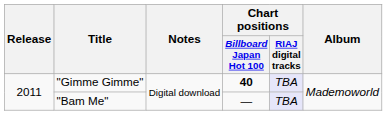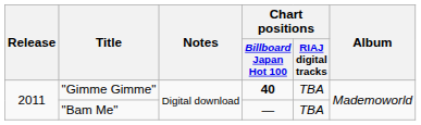"Gimme Gimme" | Chart positions / RIAJ digital tracks: lavender background -> no background
"Bam Me" | Chart positions / RIAJ digital tracks: lavender background -> no background
